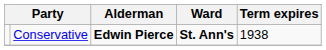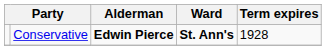Conservative | Term expires: 1938 -> 1928
